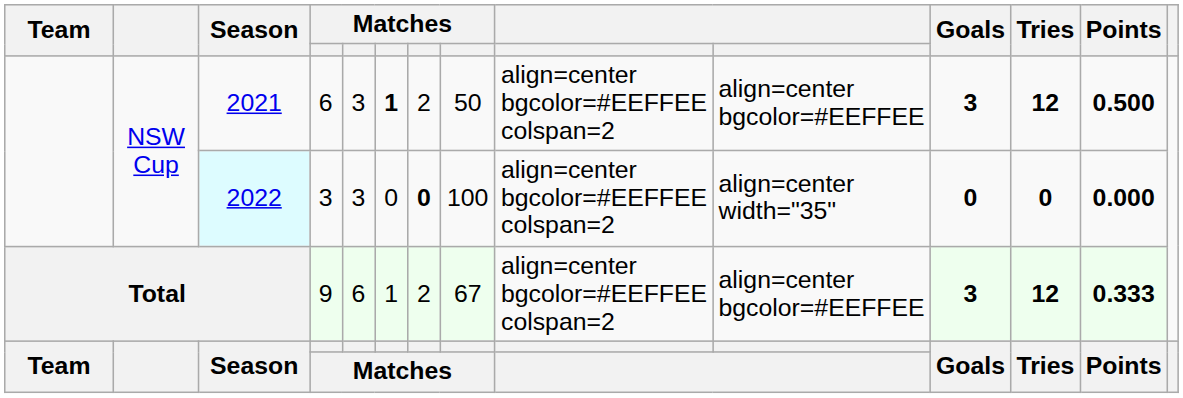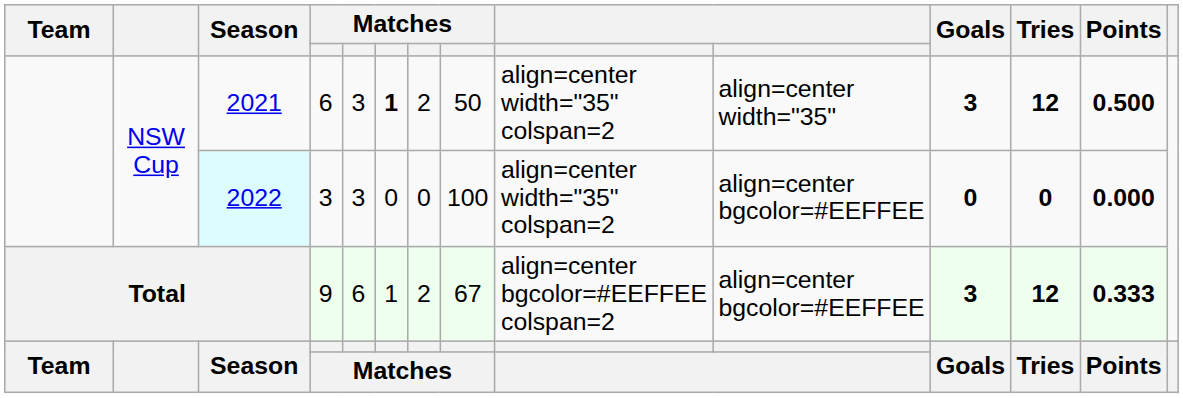2021 | column 9: align=center bgcolor=#EEFFEE colspan=2 -> align=center width="35" colspan=2
2021 | column 10: align=center bgcolor=#EEFFEE -> align=center width="35"
2022 | column 7: bold -> normal
2022 | column 9: align=center bgcolor=#EEFFEE colspan=2 -> align=center width="35" colspan=2
2022 | column 10: align=center width="35" -> align=center bgcolor=#EEFFEE
